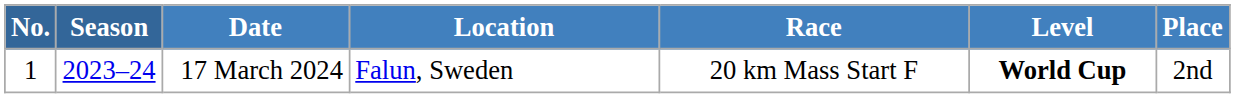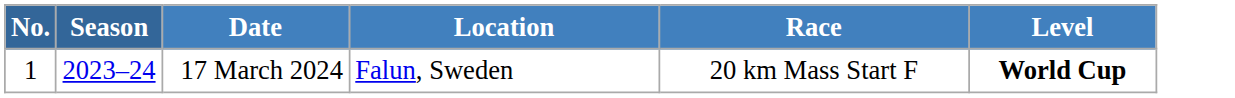- column: Place | 2nd
